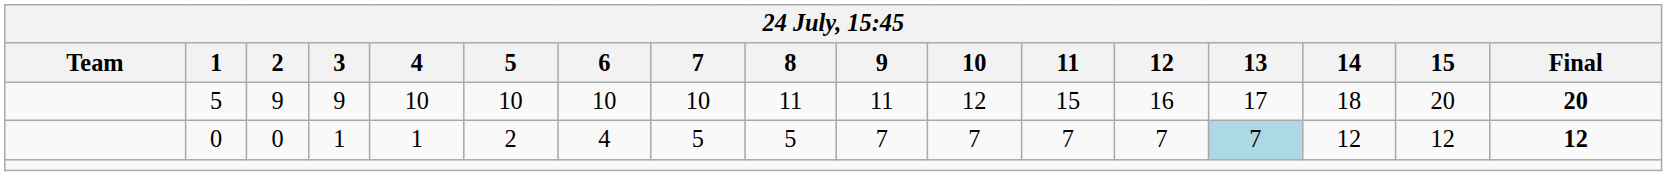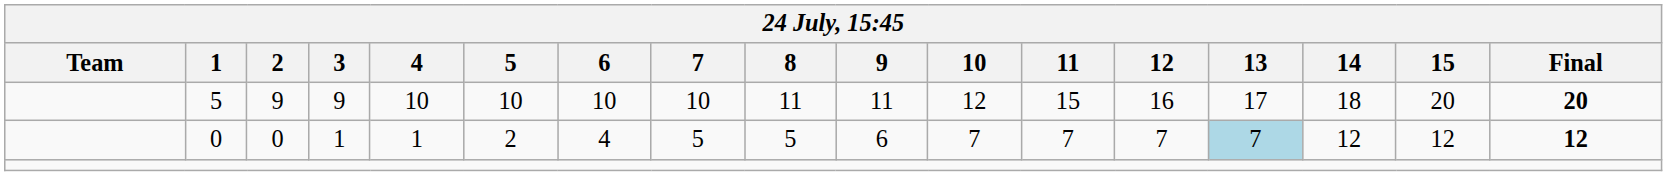row 4 | 9: 7 -> 6
